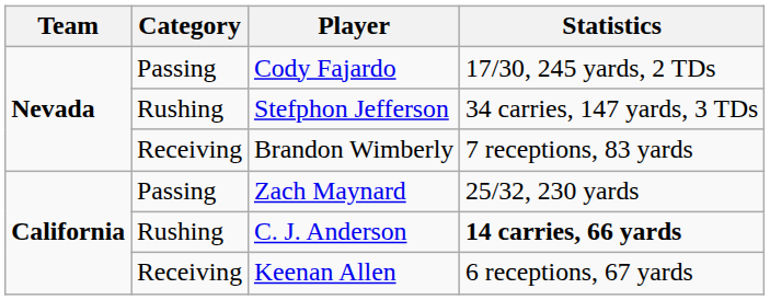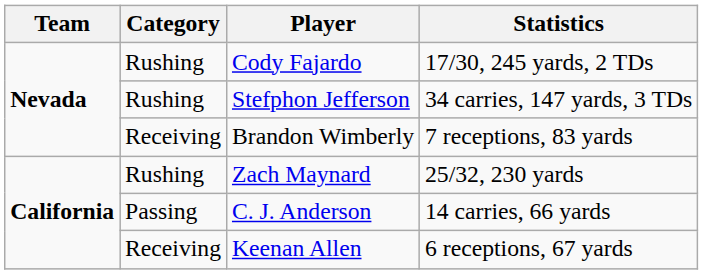Cody Fajardo | Category: Passing -> Rushing
Zach Maynard | Category: Passing -> Rushing
C. J. Anderson | Category: Rushing -> Passing
C. J. Anderson | Statistics: bold -> normal
